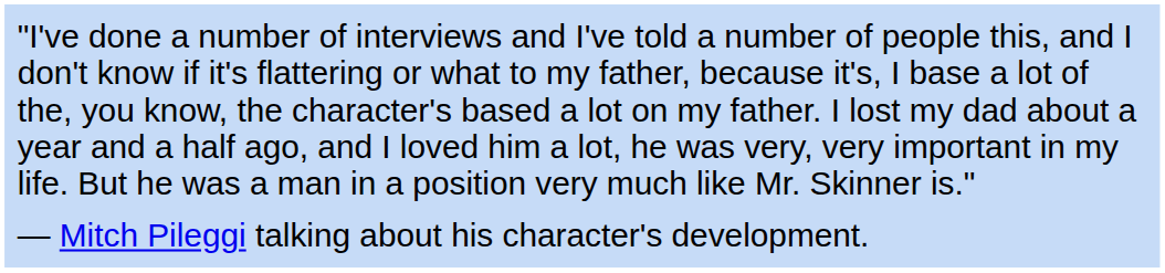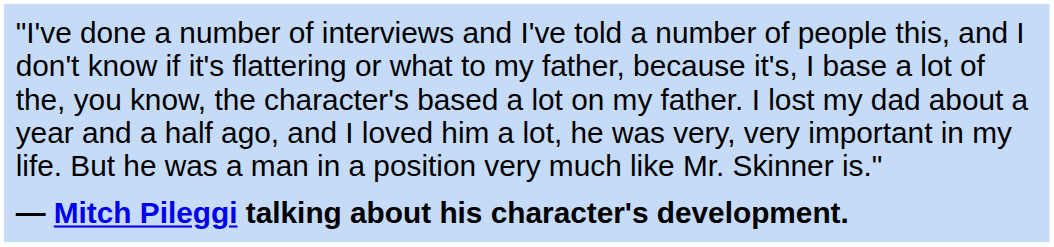row 2 | column 1: normal -> bold
